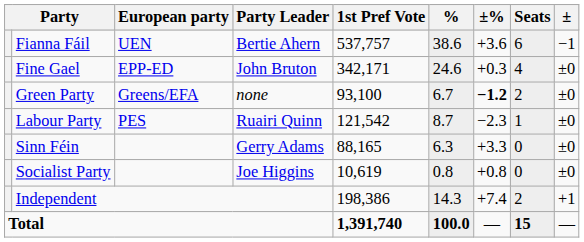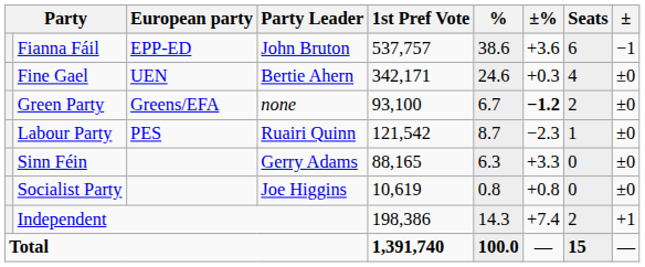Fianna Fáil | European party: UEN -> EPP-ED
Fianna Fáil | Party Leader: Bertie Ahern -> John Bruton
Fine Gael | European party: EPP-ED -> UEN
Fine Gael | Party Leader: John Bruton -> Bertie Ahern
